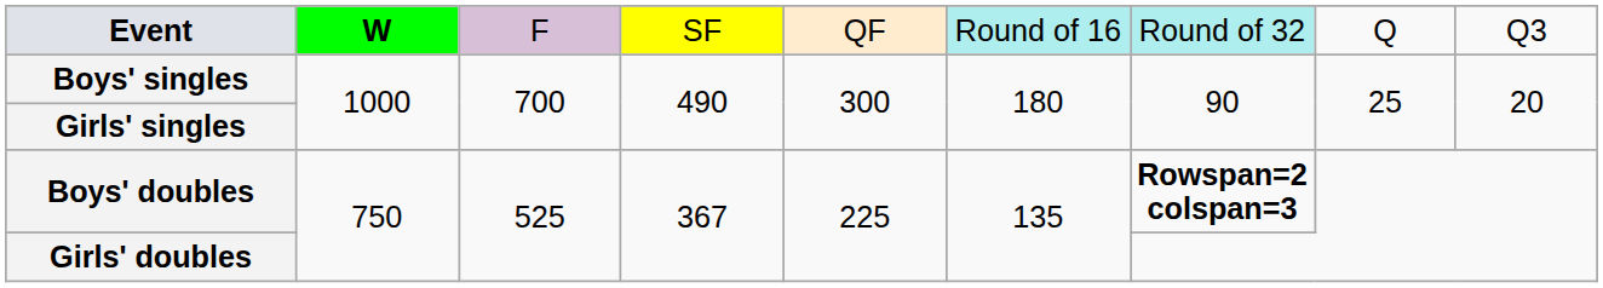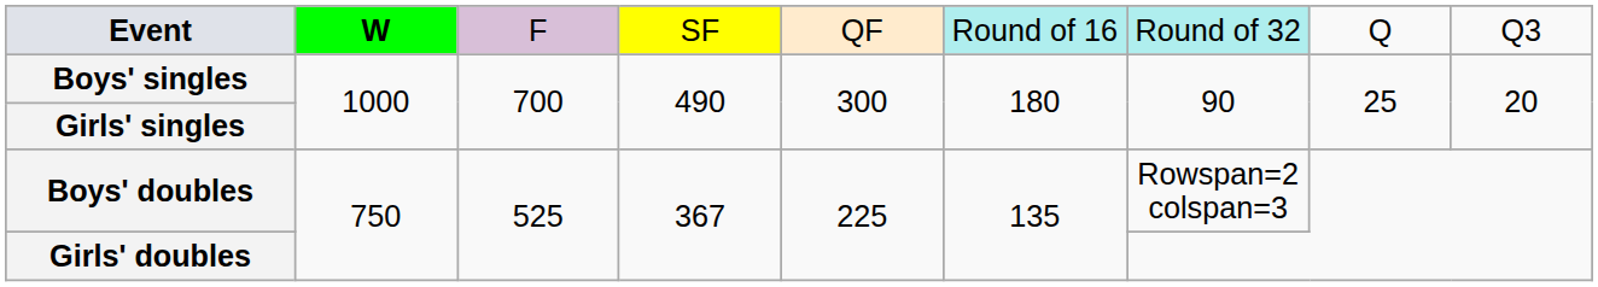Boys' doubles | column 7: bold -> normal
